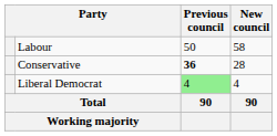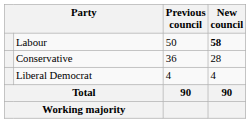Labour | New council: normal -> bold
Conservative | Previous council: bold -> normal
Liberal Democrat | Previous council: lightgreen background -> no background
